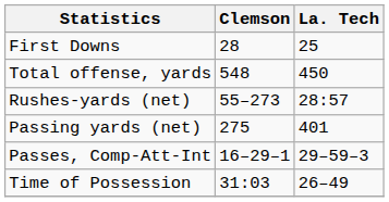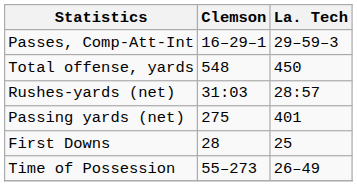rows swapped: First Downs <-> Passes, Comp-Att-Int
Rushes-yards (net) | Clemson: 55–273 -> 31:03
Time of Possession | Clemson: 31:03 -> 55–273
